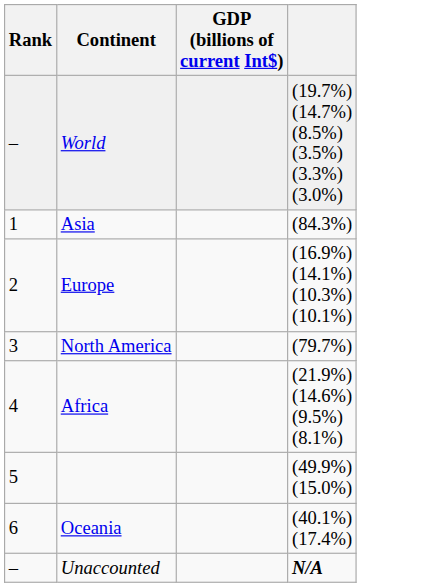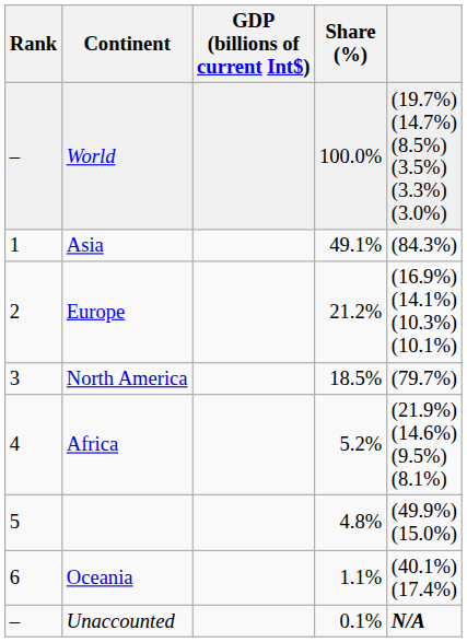+ column: Share (%) | 100.0% | 49.1% | 21.2% | 18.5% | 5.2% | 4.8% | 1.1% | 0.1%
